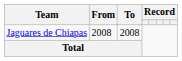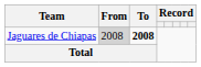Jaguares de Chiapas | From: no background -> lightgrey background
Jaguares de Chiapas | To: normal -> bold
